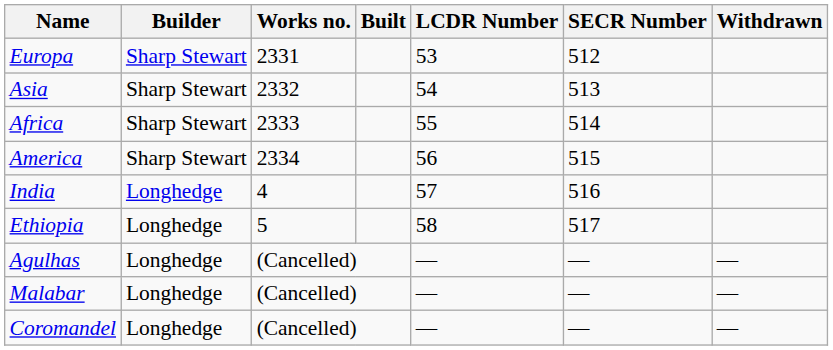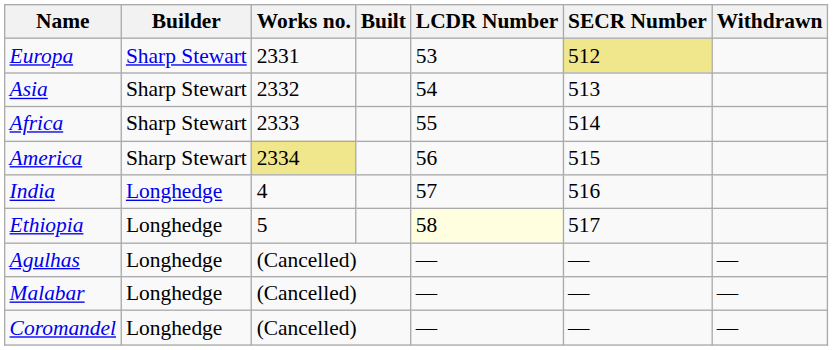Europa | SECR Number: no background -> khaki background
America | Works no.: no background -> khaki background
Ethiopia | LCDR Number: no background -> lightyellow background
